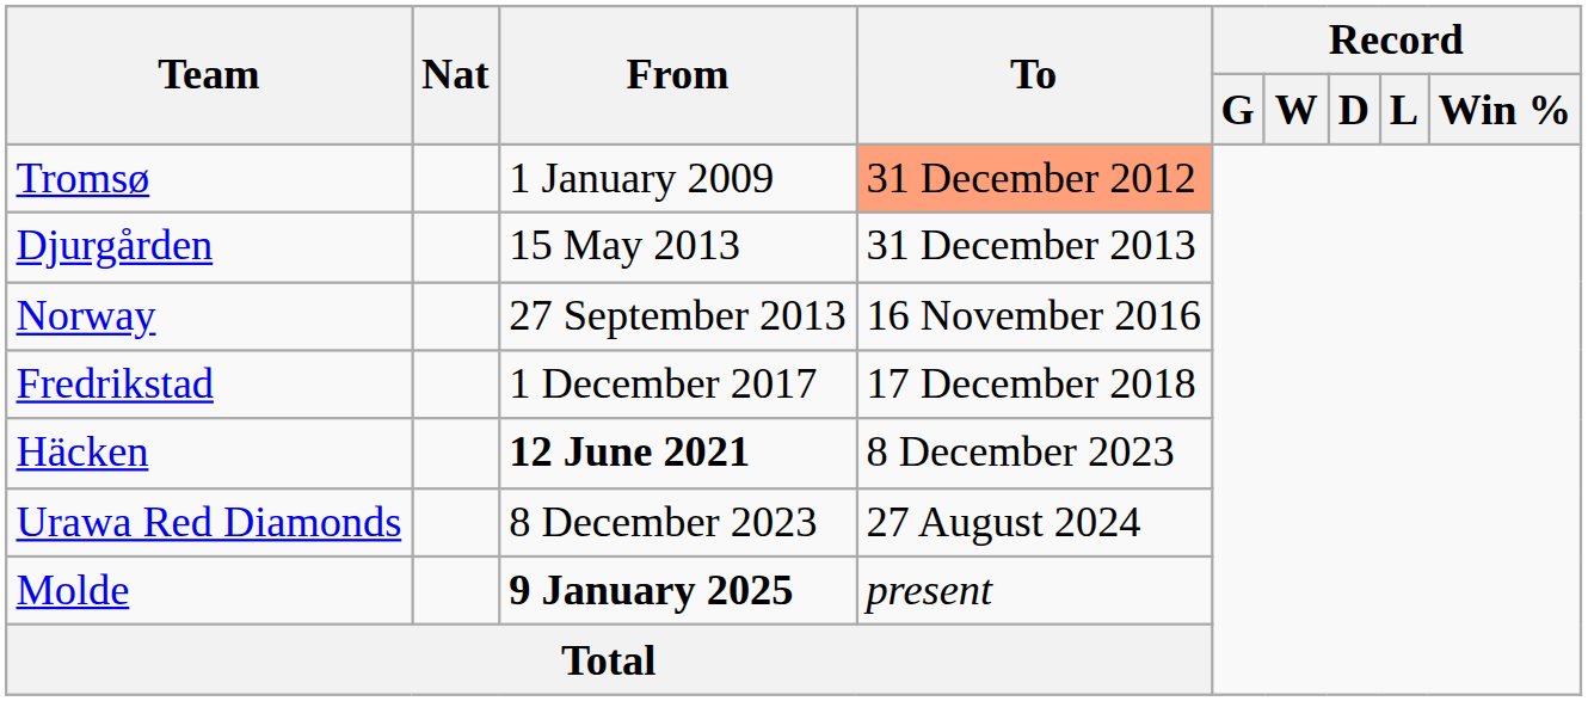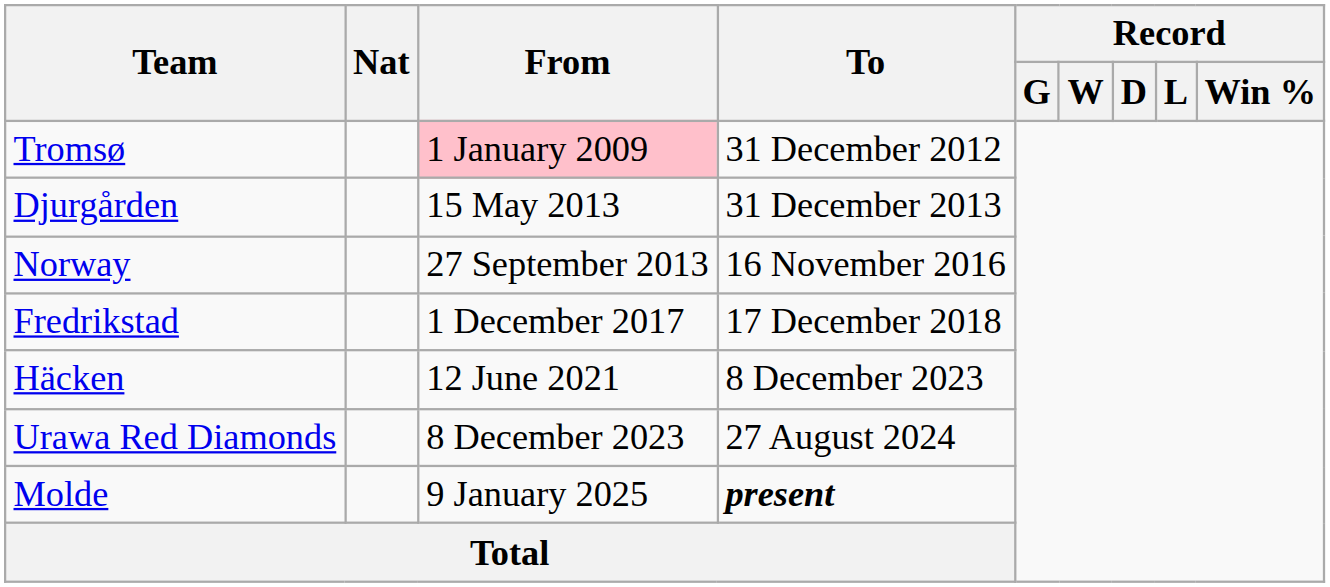Tromsø | From: no background -> pink background
Tromsø | To: lightsalmon background -> no background
Häcken | From: bold -> normal
Molde | From: bold -> normal
Molde | To: normal -> bold
